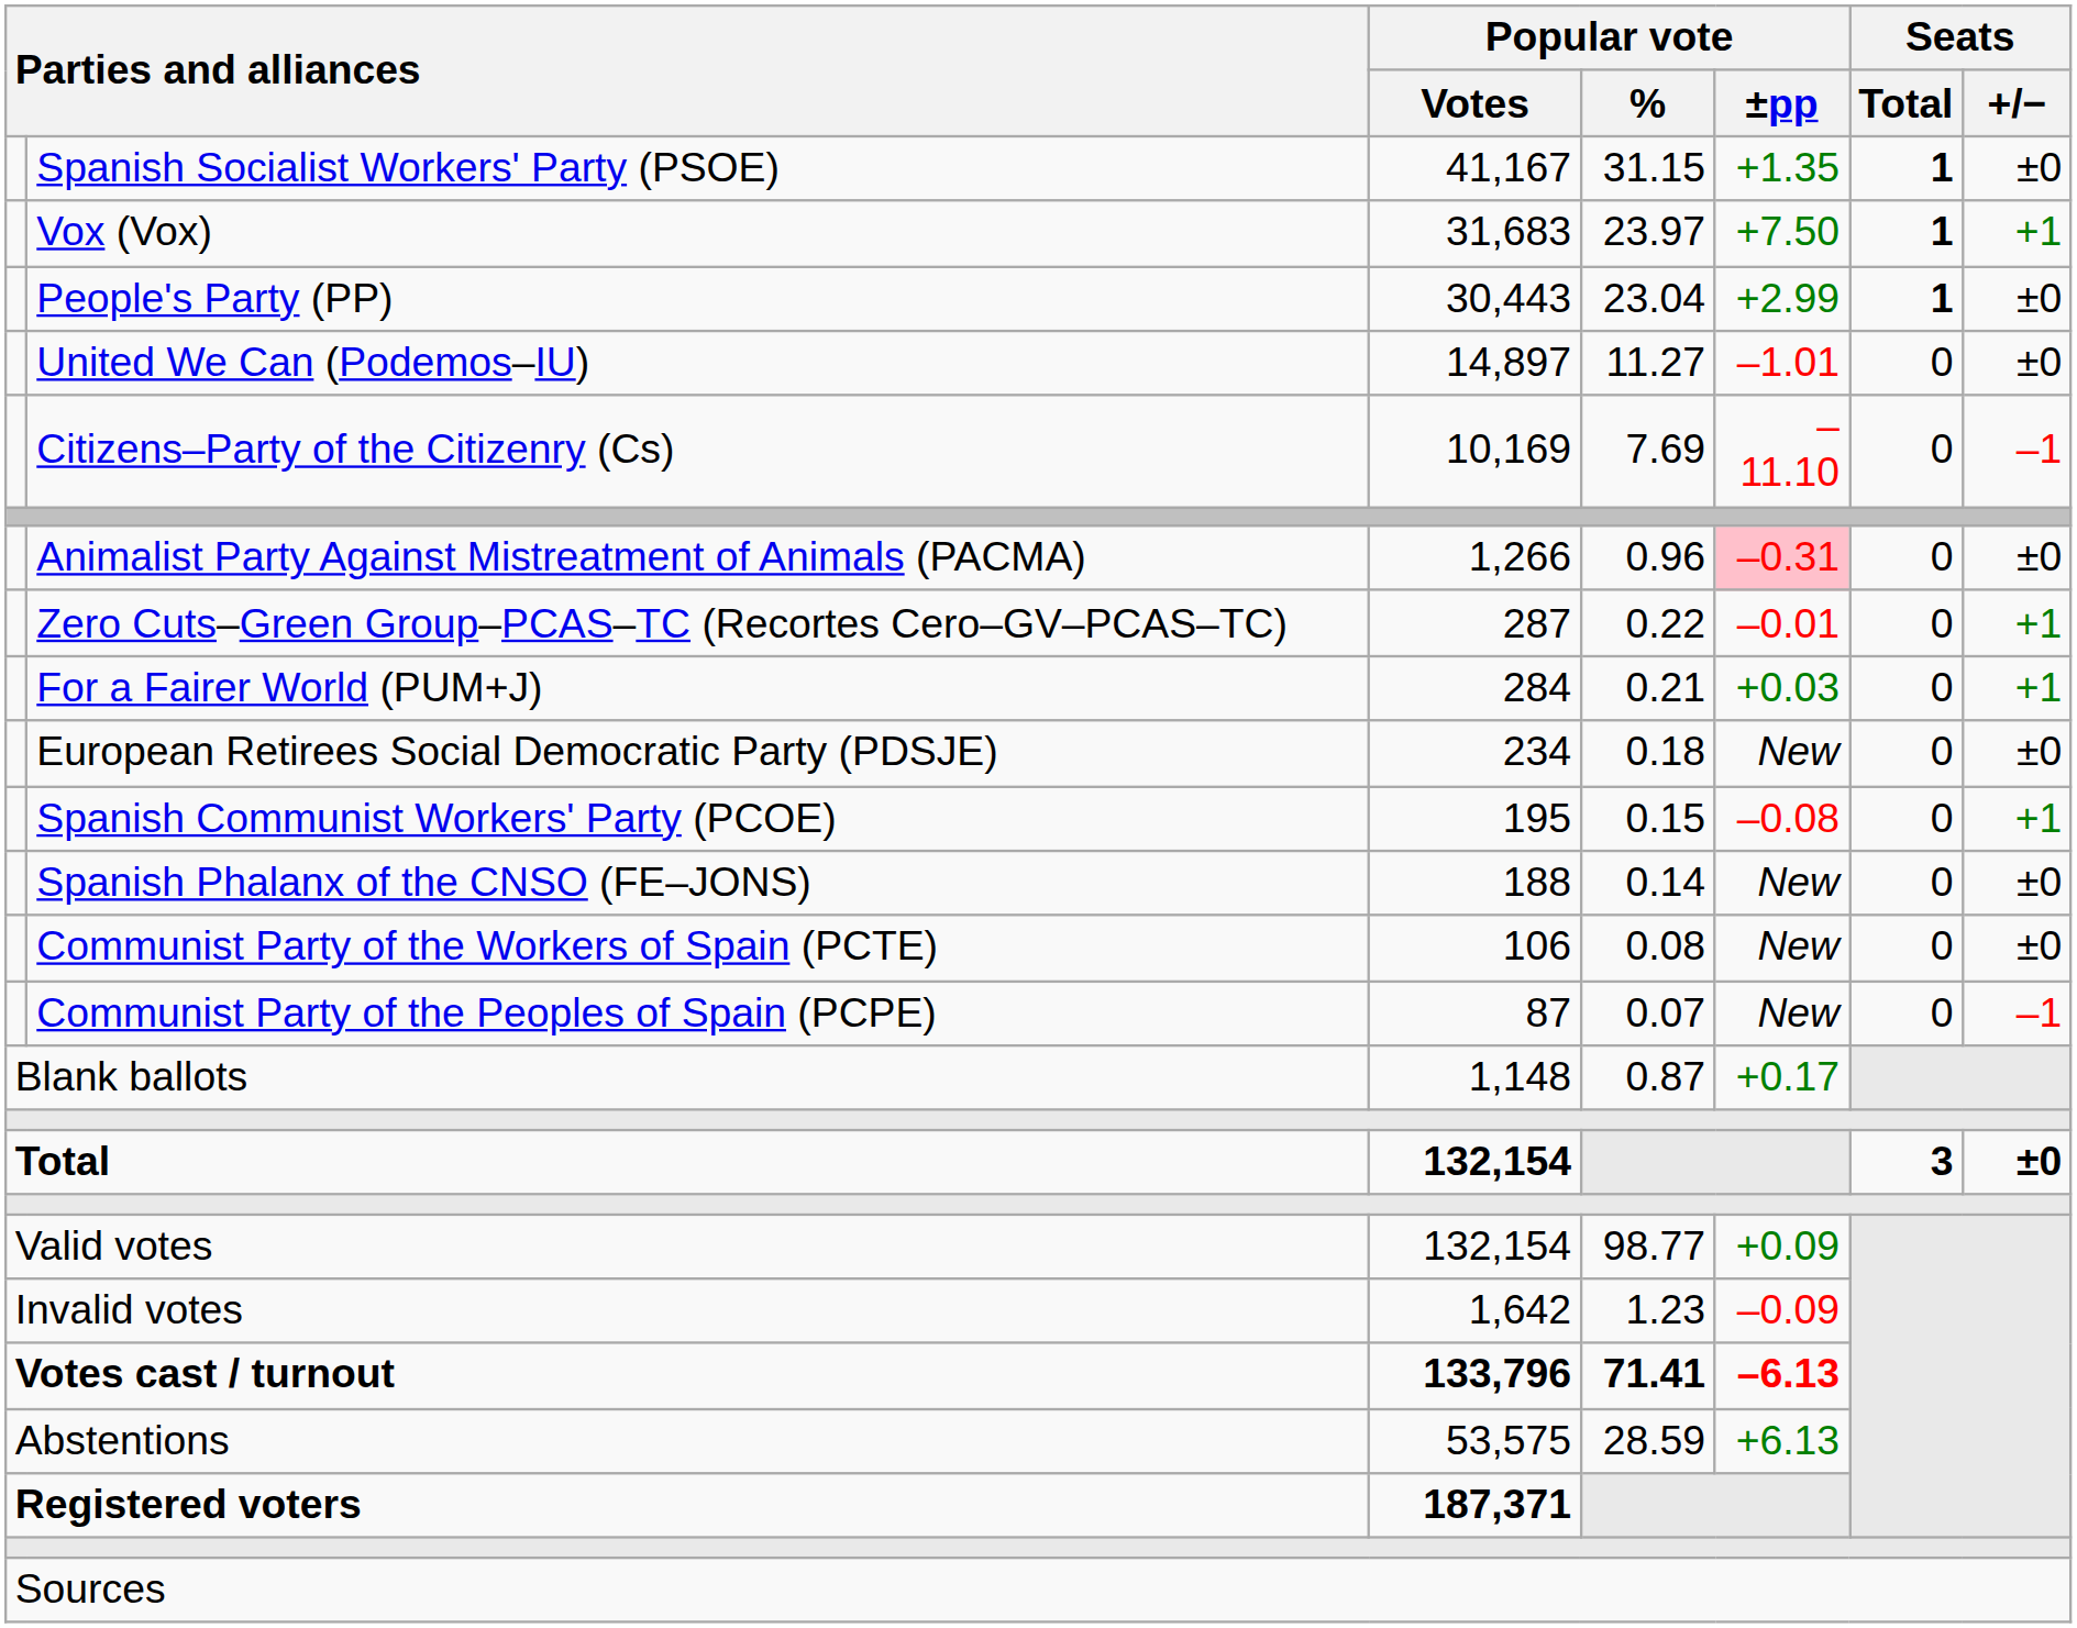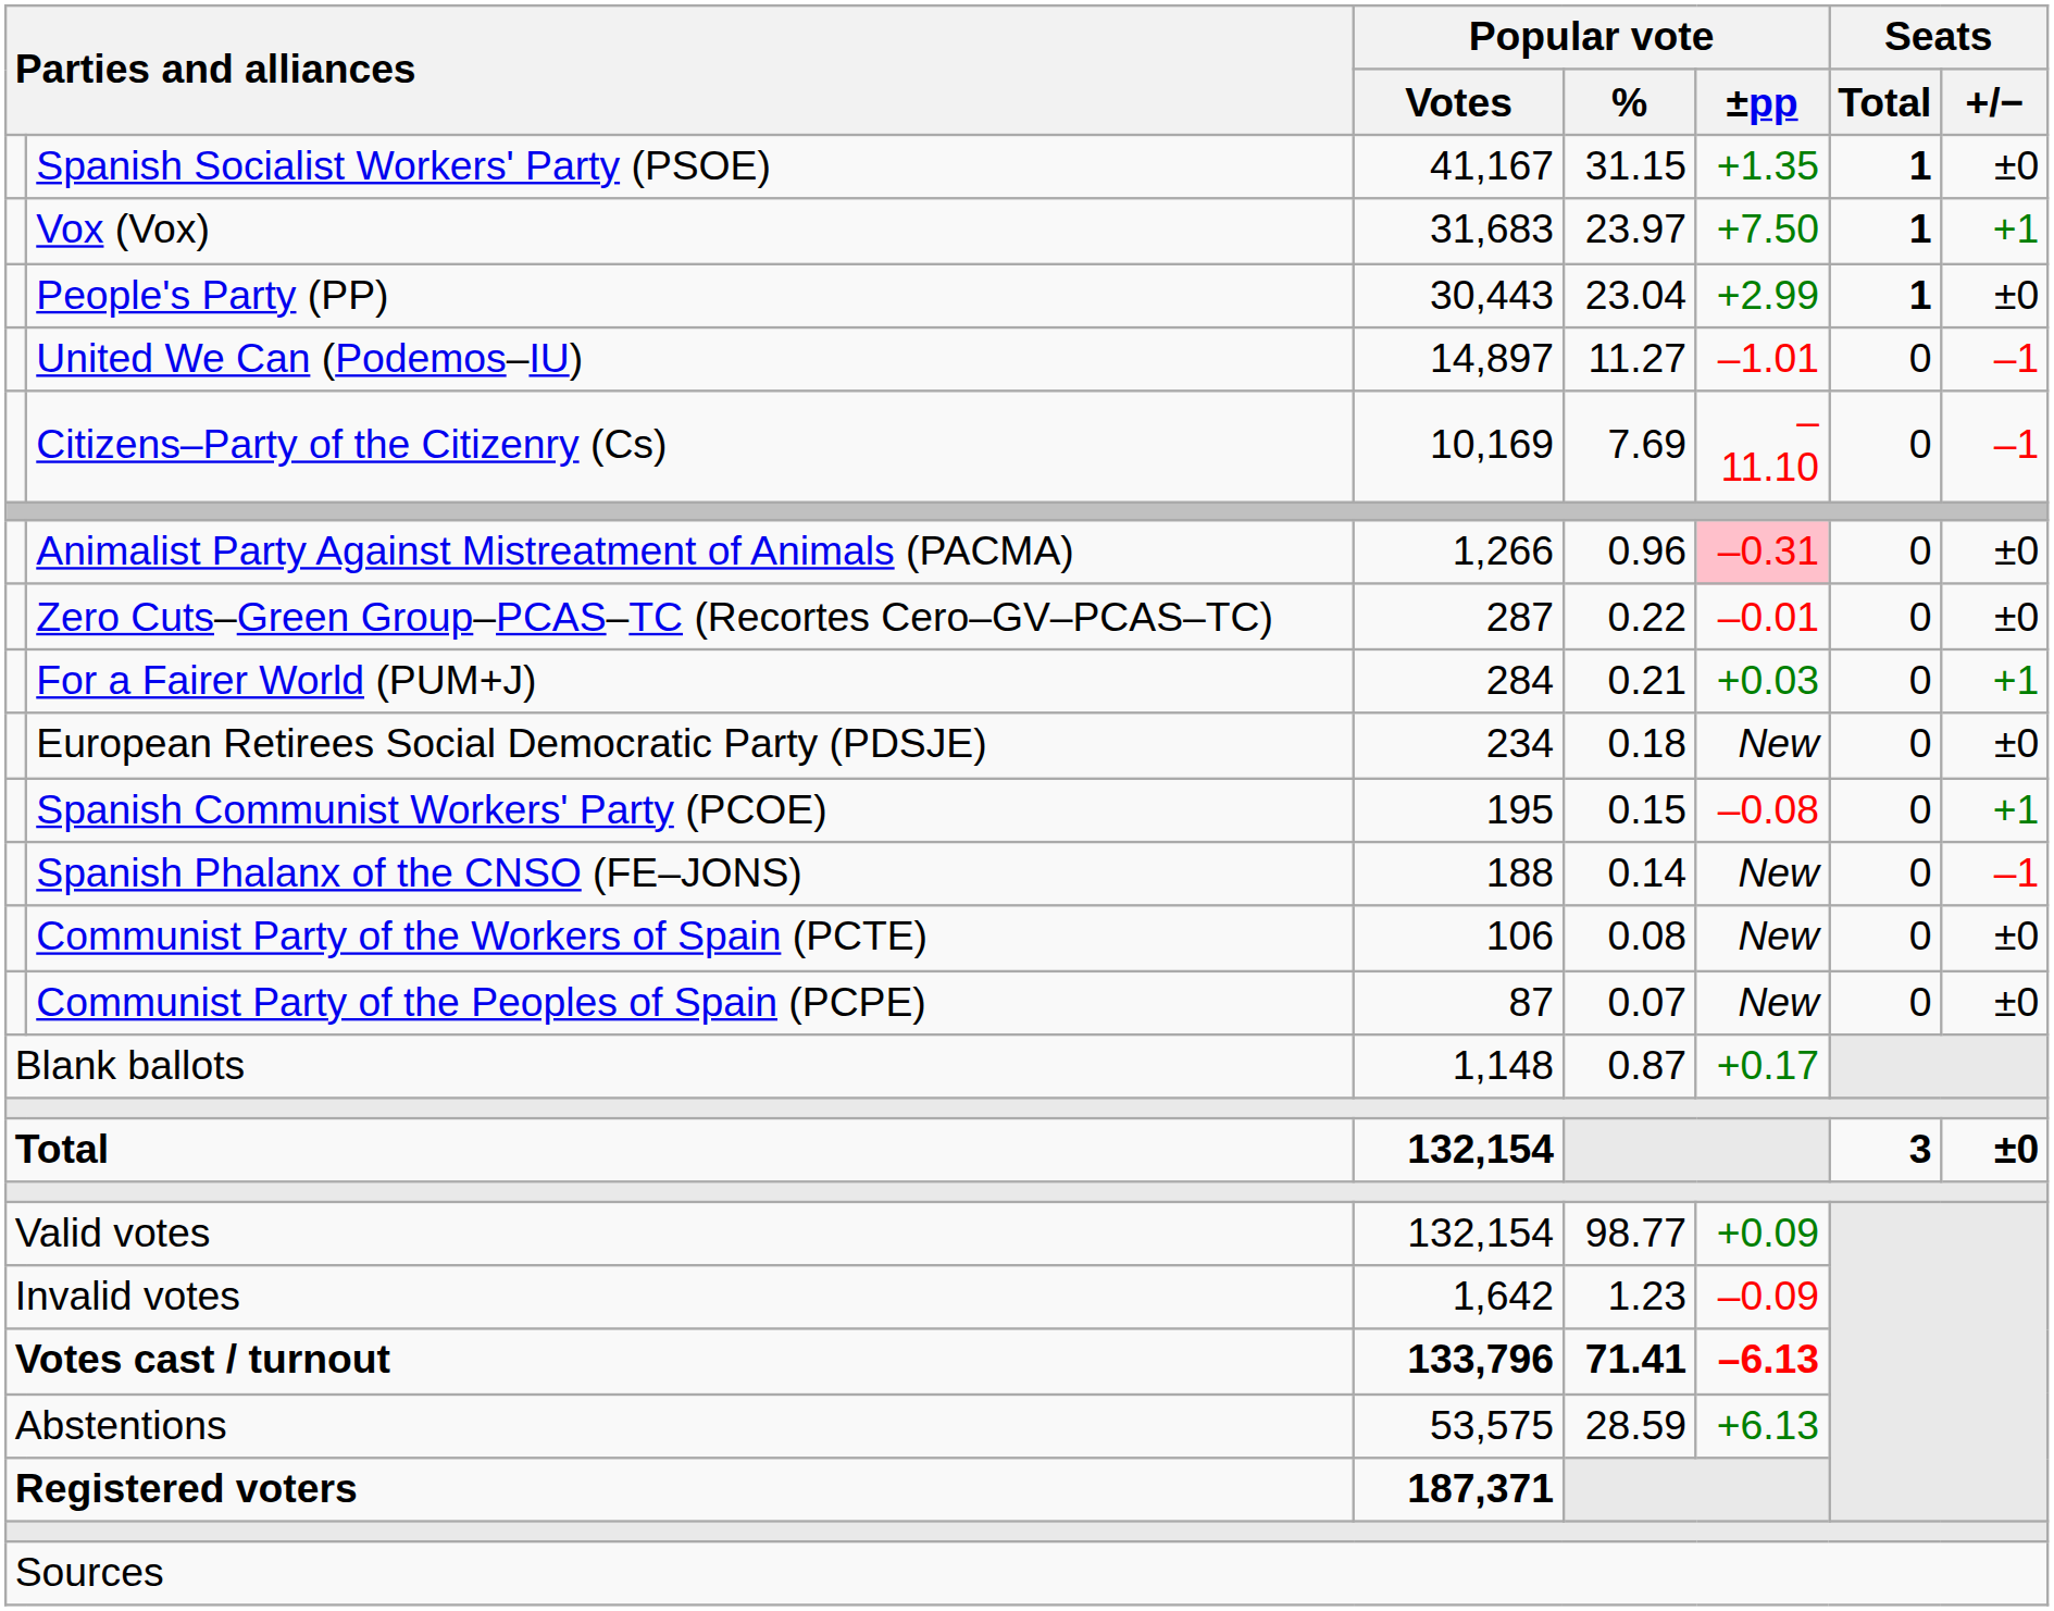United We Can (Podemos–IU) | Seats / +/−: ±0 -> –1
Zero Cuts–Green Group–PCAS–TC (Recortes Cero–GV–PCAS–TC) | Seats / +/−: +1 -> ±0
Spanish Phalanx of the CNSO (FE–JONS) | Seats / +/−: ±0 -> –1
Communist Party of the Peoples of Spain (PCPE) | Seats / +/−: –1 -> ±0
